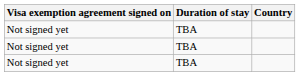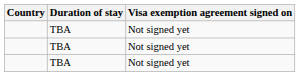columns swapped: Country <-> Visa exemption agreement signed on
